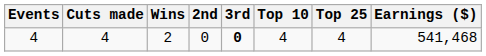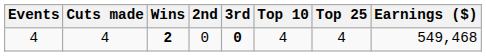row 2 | Wins: normal -> bold
row 2 | Earnings ($): 541,468 -> 549,468
